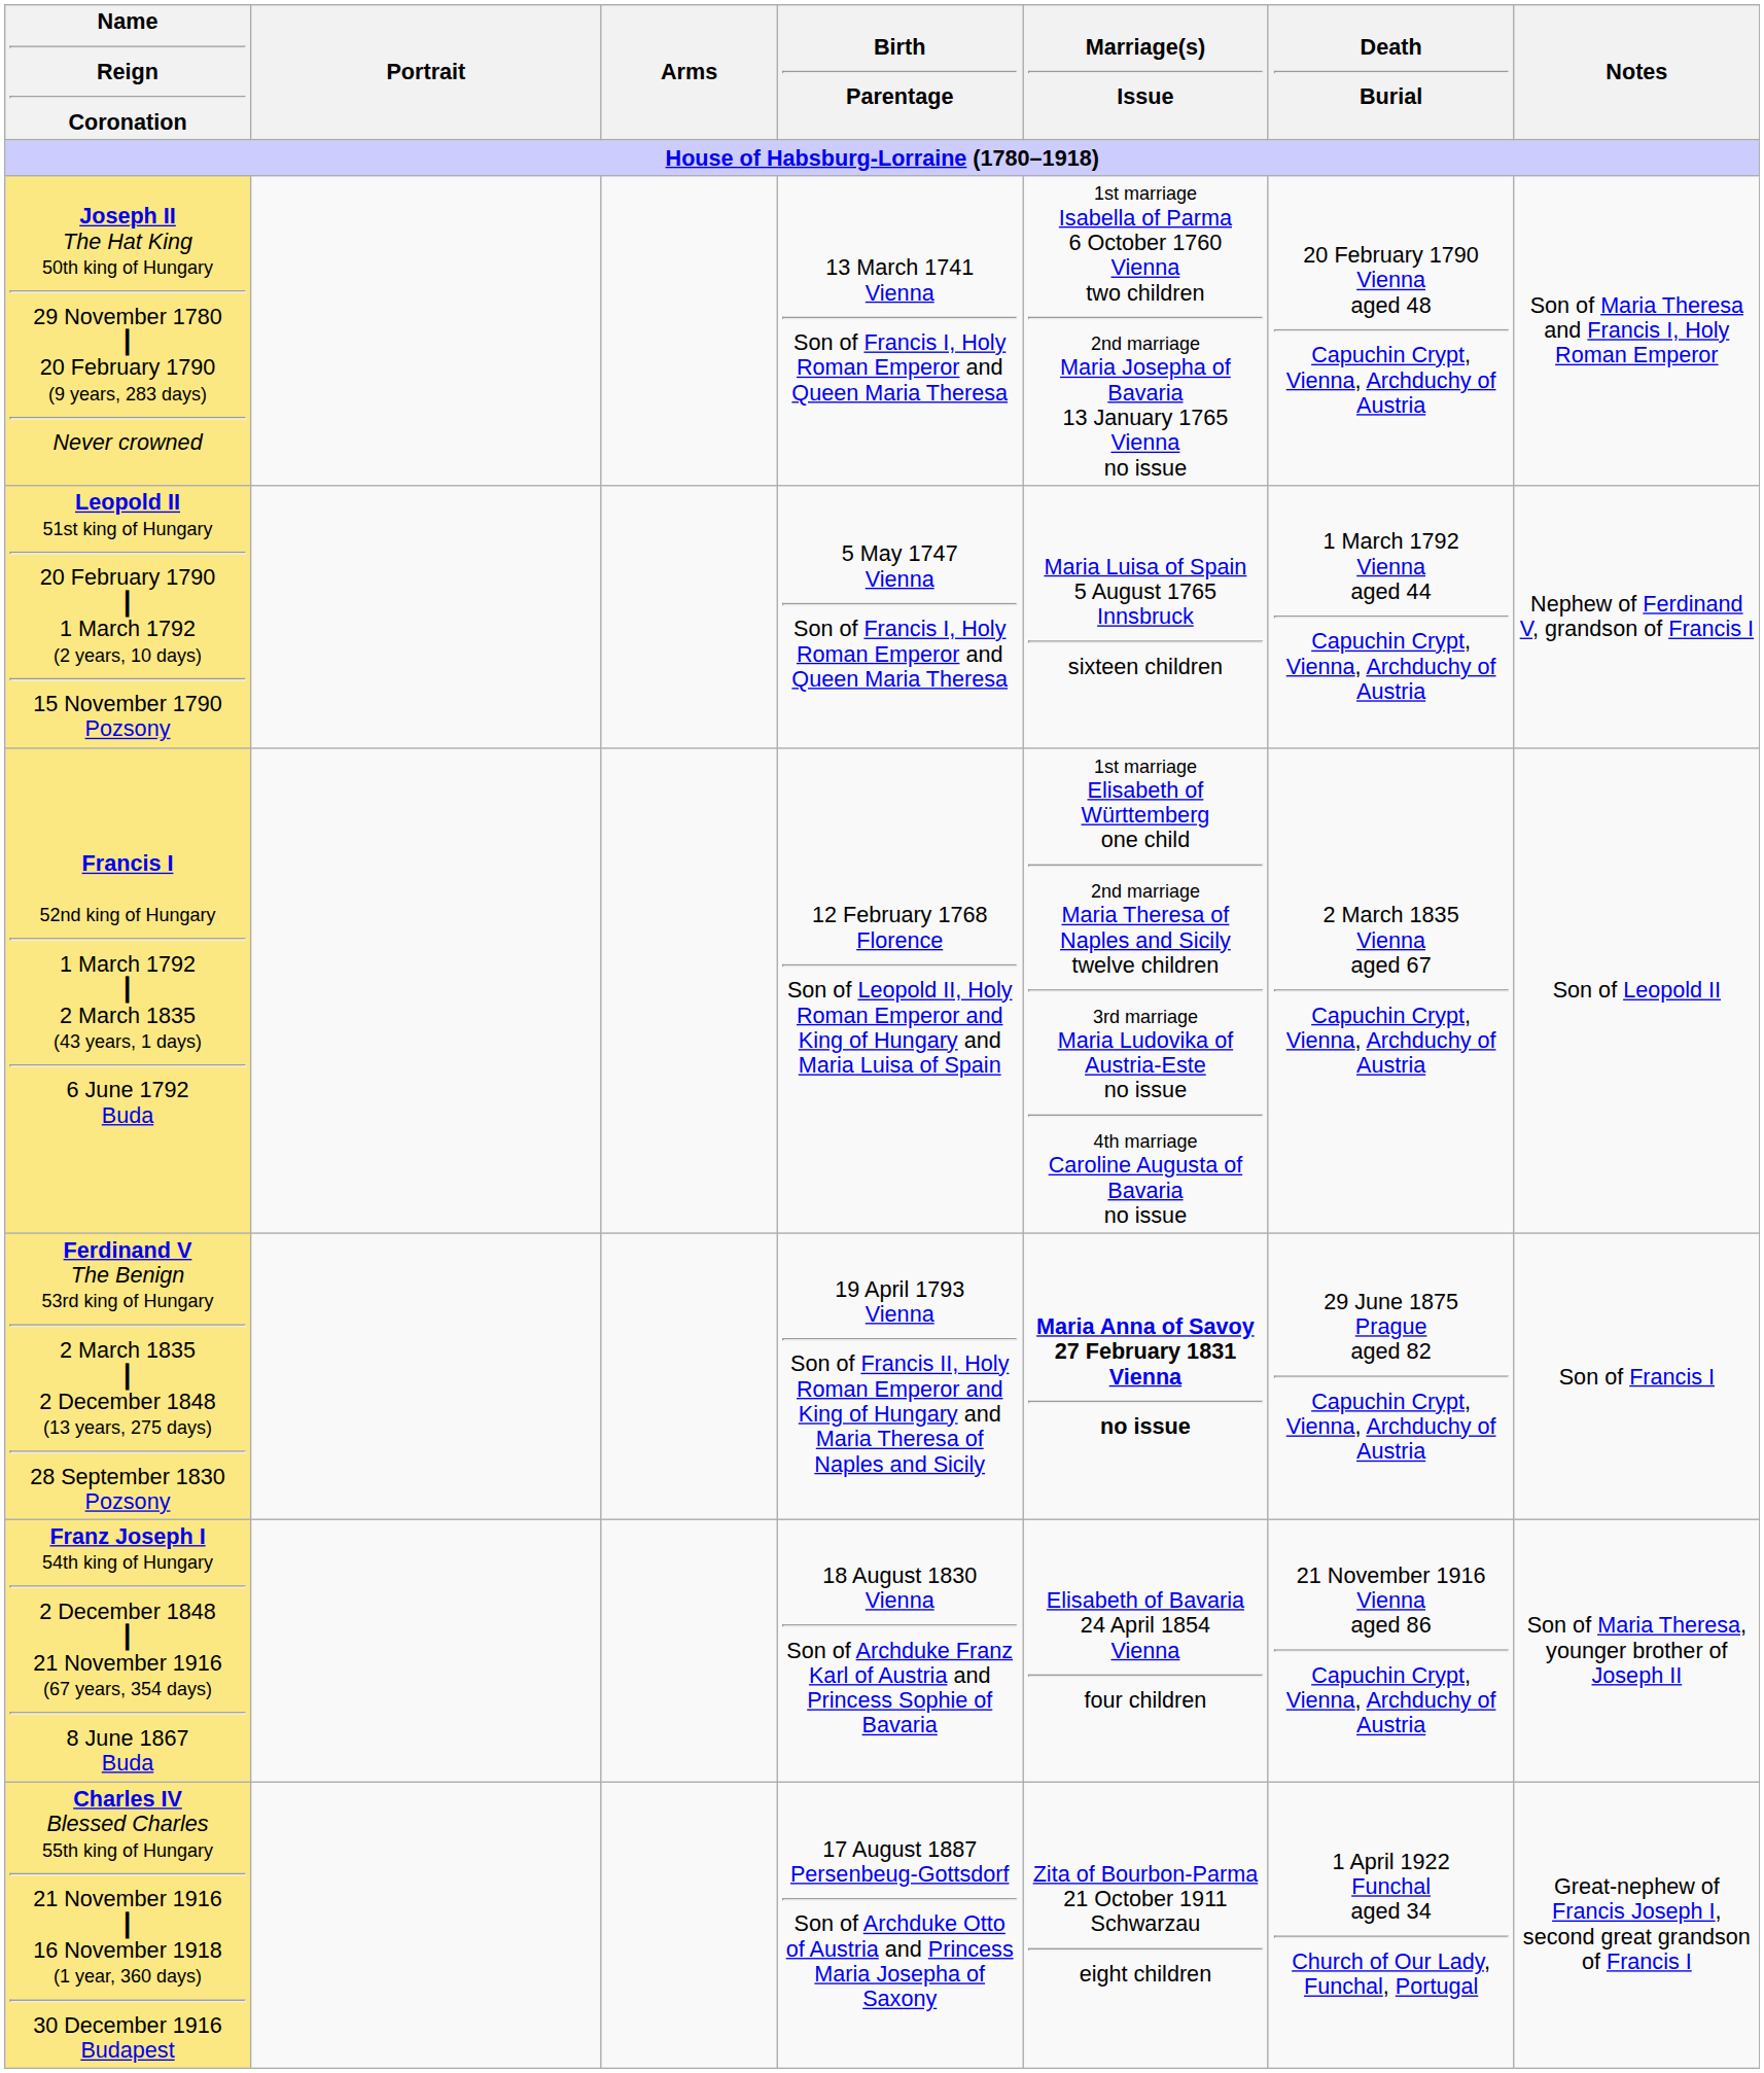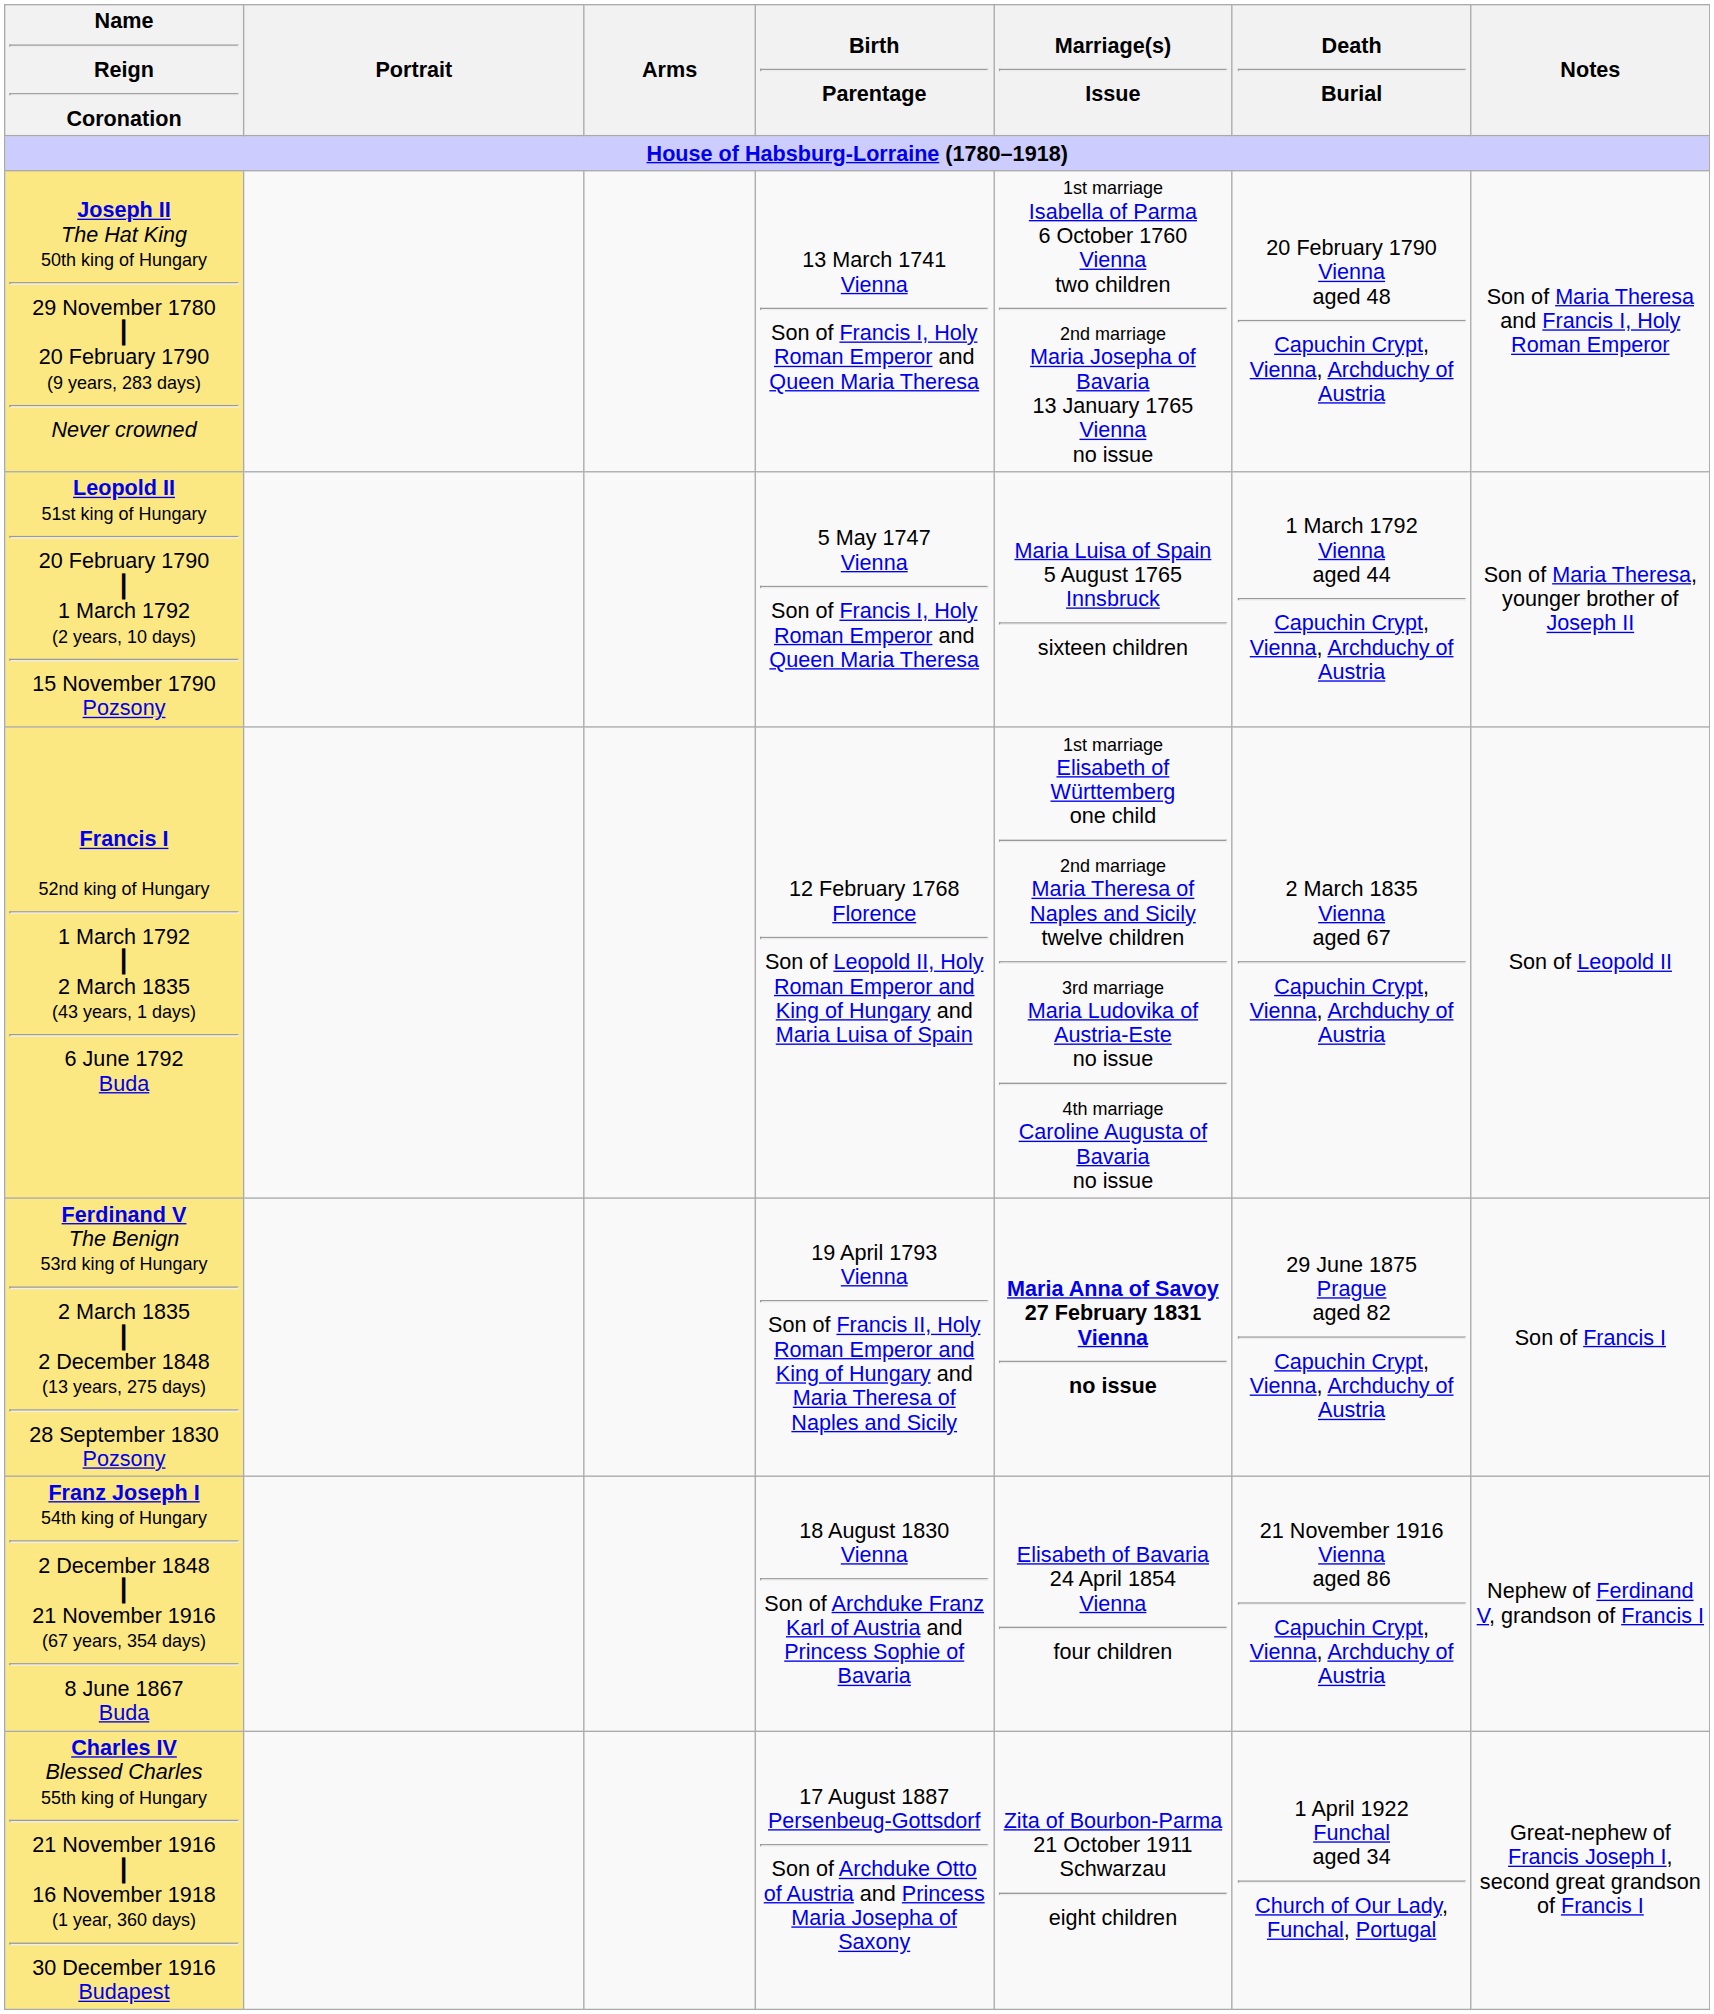row 4 | Notes: Nephew of Ferdinand V, grandson of Francis I -> Son of Maria Theresa, younger brother of Joseph II
row 7 | Notes: Son of Maria Theresa, younger brother of Joseph II -> Nephew of Ferdinand V, grandson of Francis I
